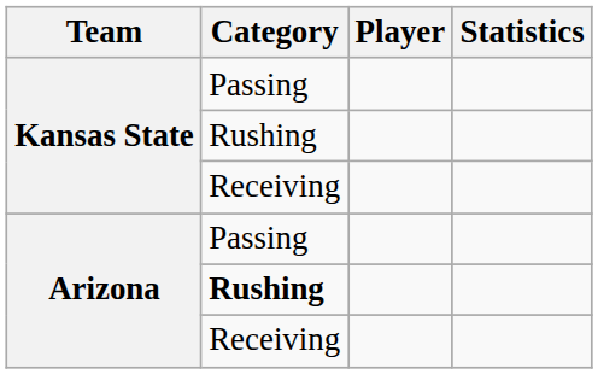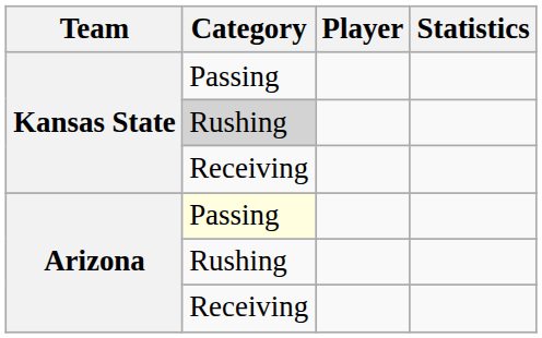Kansas State / Rushing | Category: no background -> lightgrey background
Arizona / Passing | Category: no background -> lightyellow background
Arizona / Rushing | Category: bold -> normal
